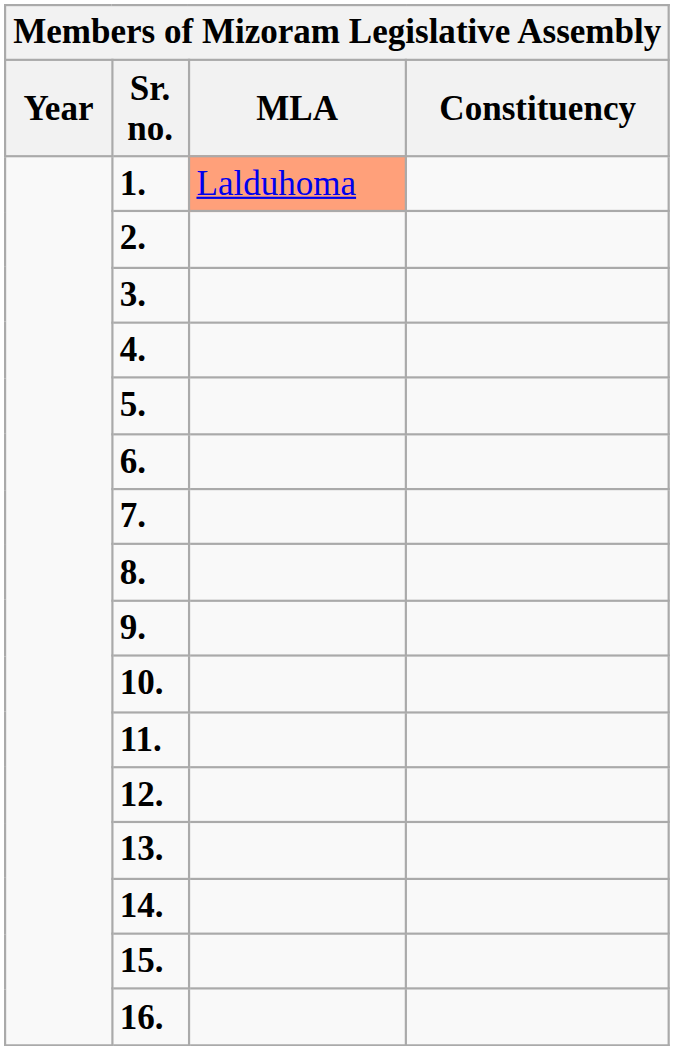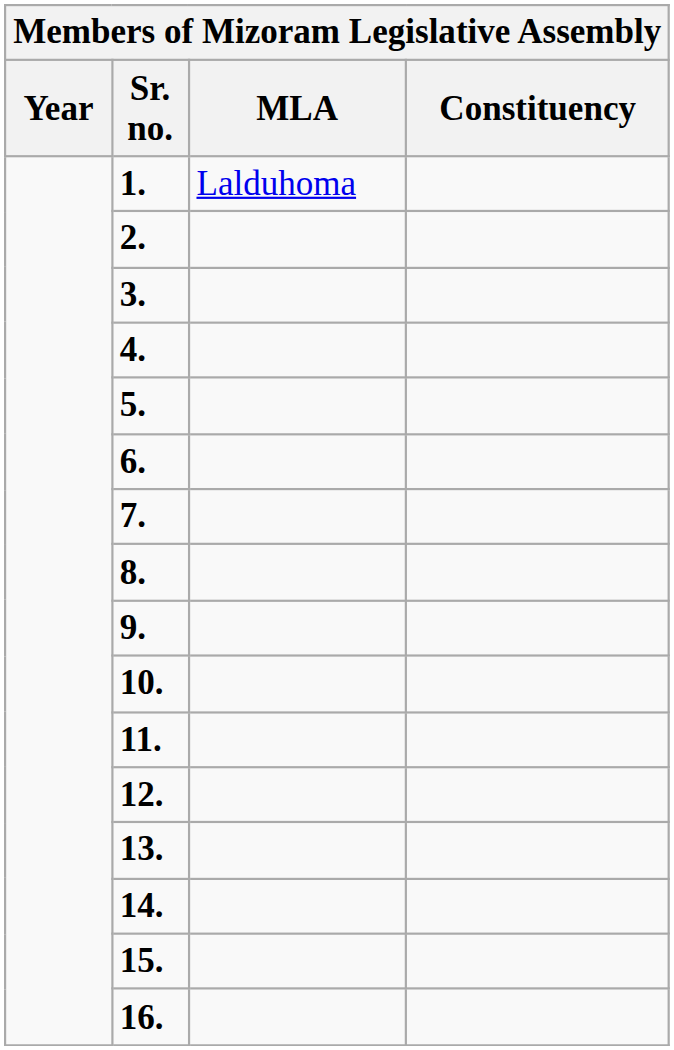1. | MLA: lightsalmon background -> no background
